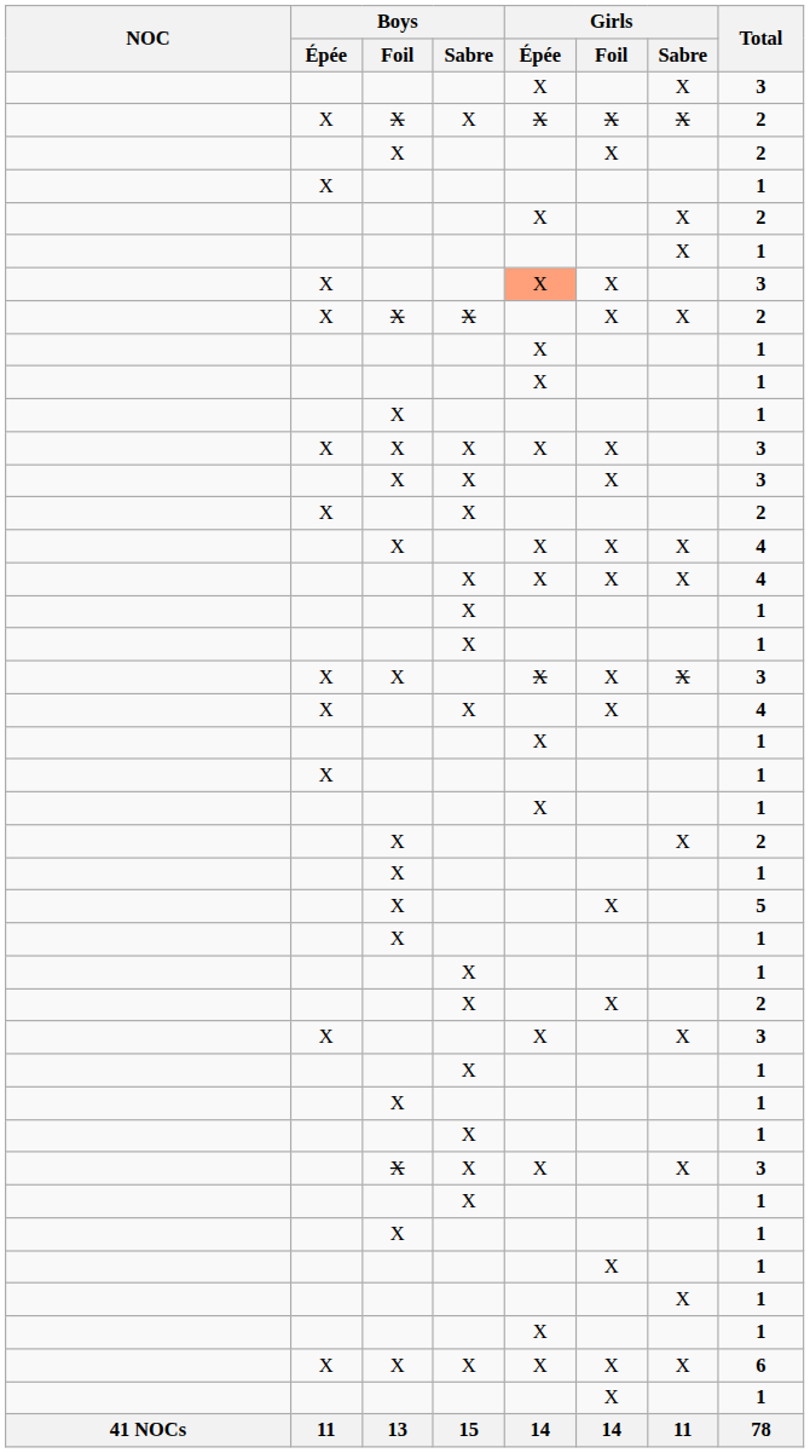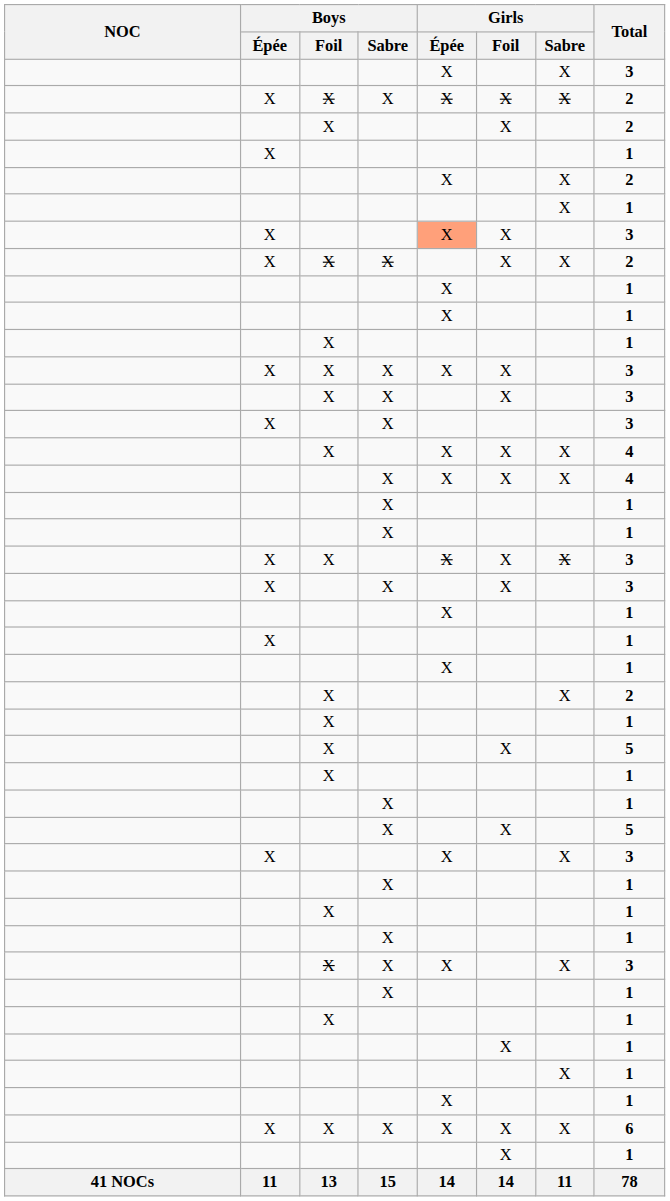row 16 | Total: 2 -> 3
row 22 | Total: 4 -> 3
row 31 | Total: 2 -> 5
